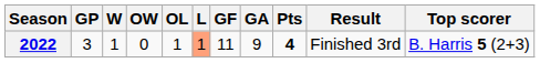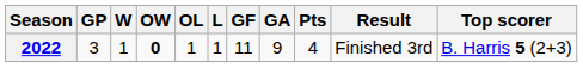2022 | OW: normal -> bold
2022 | L: lightsalmon background -> no background
2022 | Pts: bold -> normal
